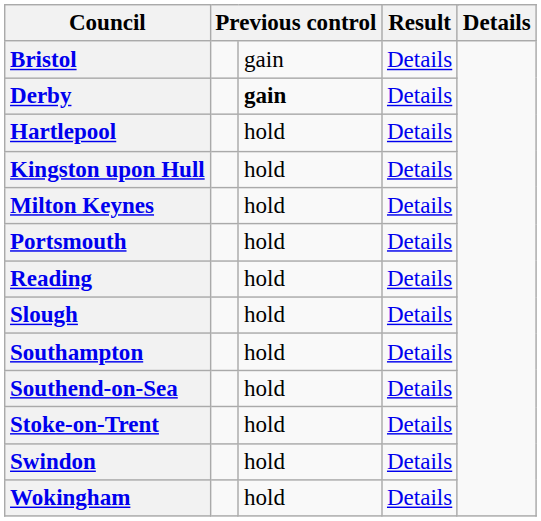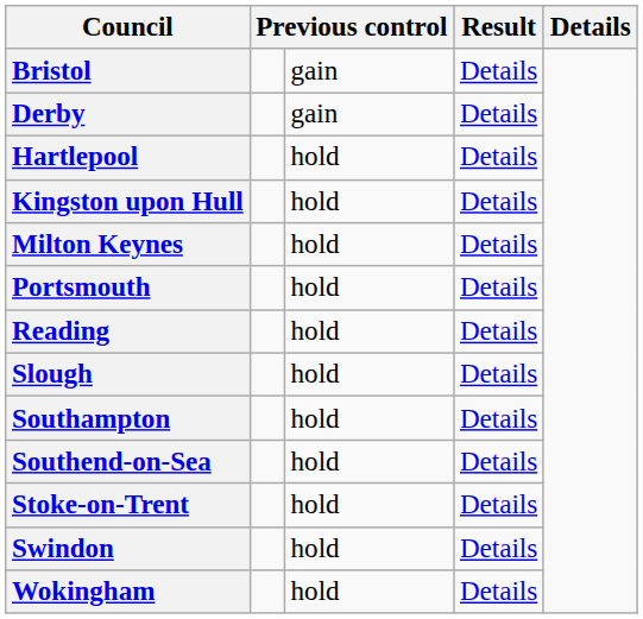Derby | column 3: bold -> normal
